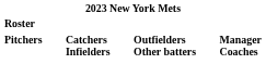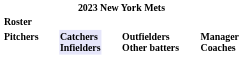Pitchers | column 2: no background -> lavender background
